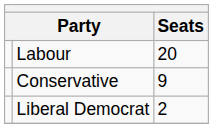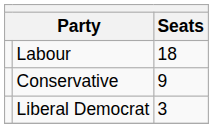Labour | Seats: 20 -> 18
Liberal Democrat | Seats: 2 -> 3
